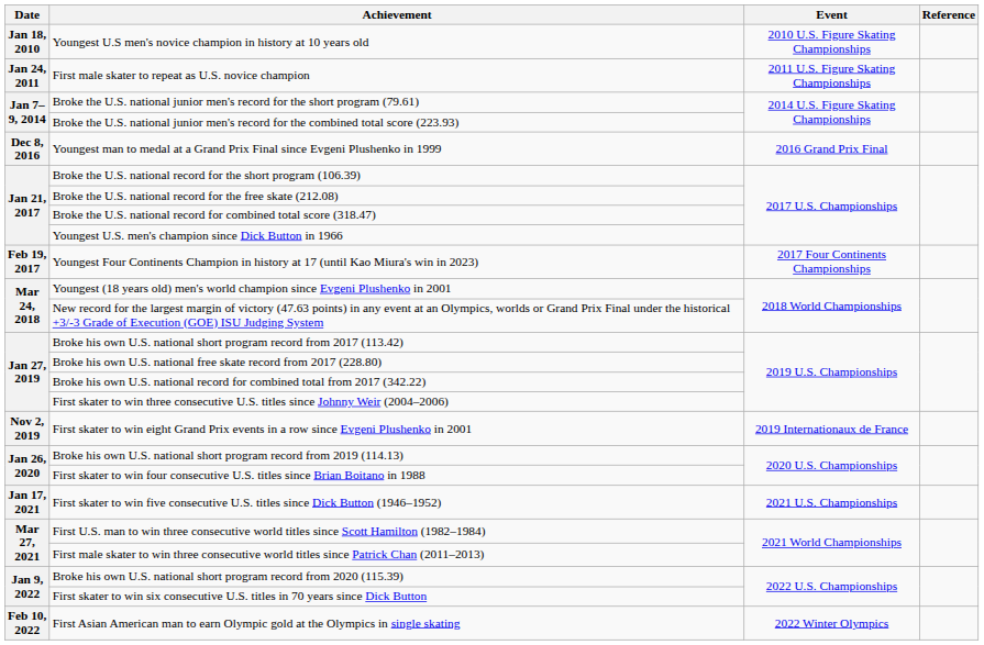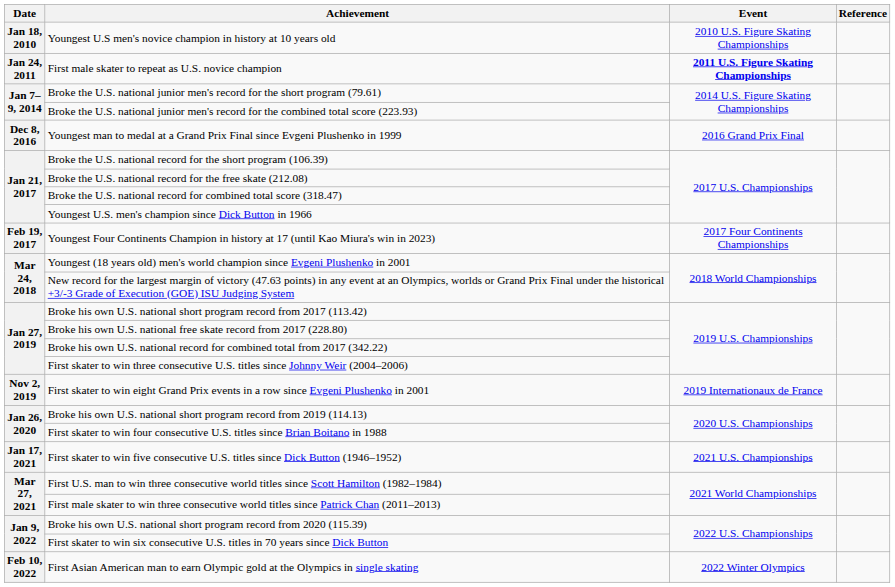First male skater to repeat as U.S. novice champion | Event: normal -> bold
